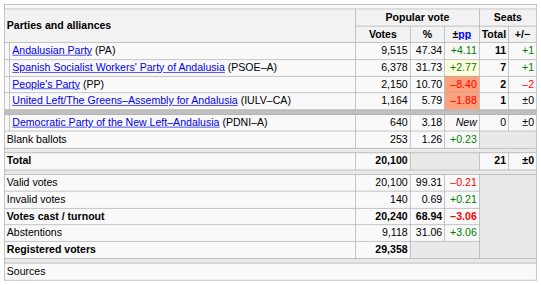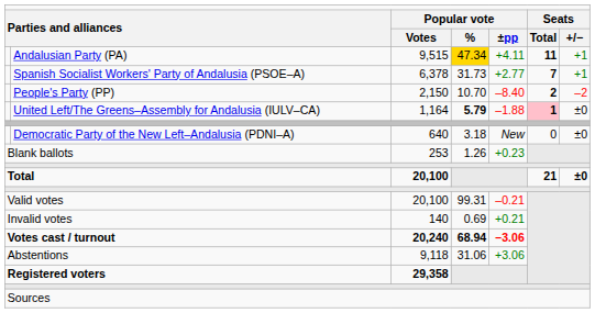Andalusian Party (PA) | column 4: no background -> gold background
Spanish Socialist Workers' Party of Andalusia (PSOE–A) | column 5: lightyellow background -> no background
People's Party (PP) | column 5: lightsalmon background -> no background
United Left/The Greens–Assembly for Andalusia (IULV–CA) | column 4: normal -> bold
United Left/The Greens–Assembly for Andalusia (IULV–CA) | column 5: lightsalmon background -> no background
United Left/The Greens–Assembly for Andalusia (IULV–CA) | column 6: no background -> pink background
